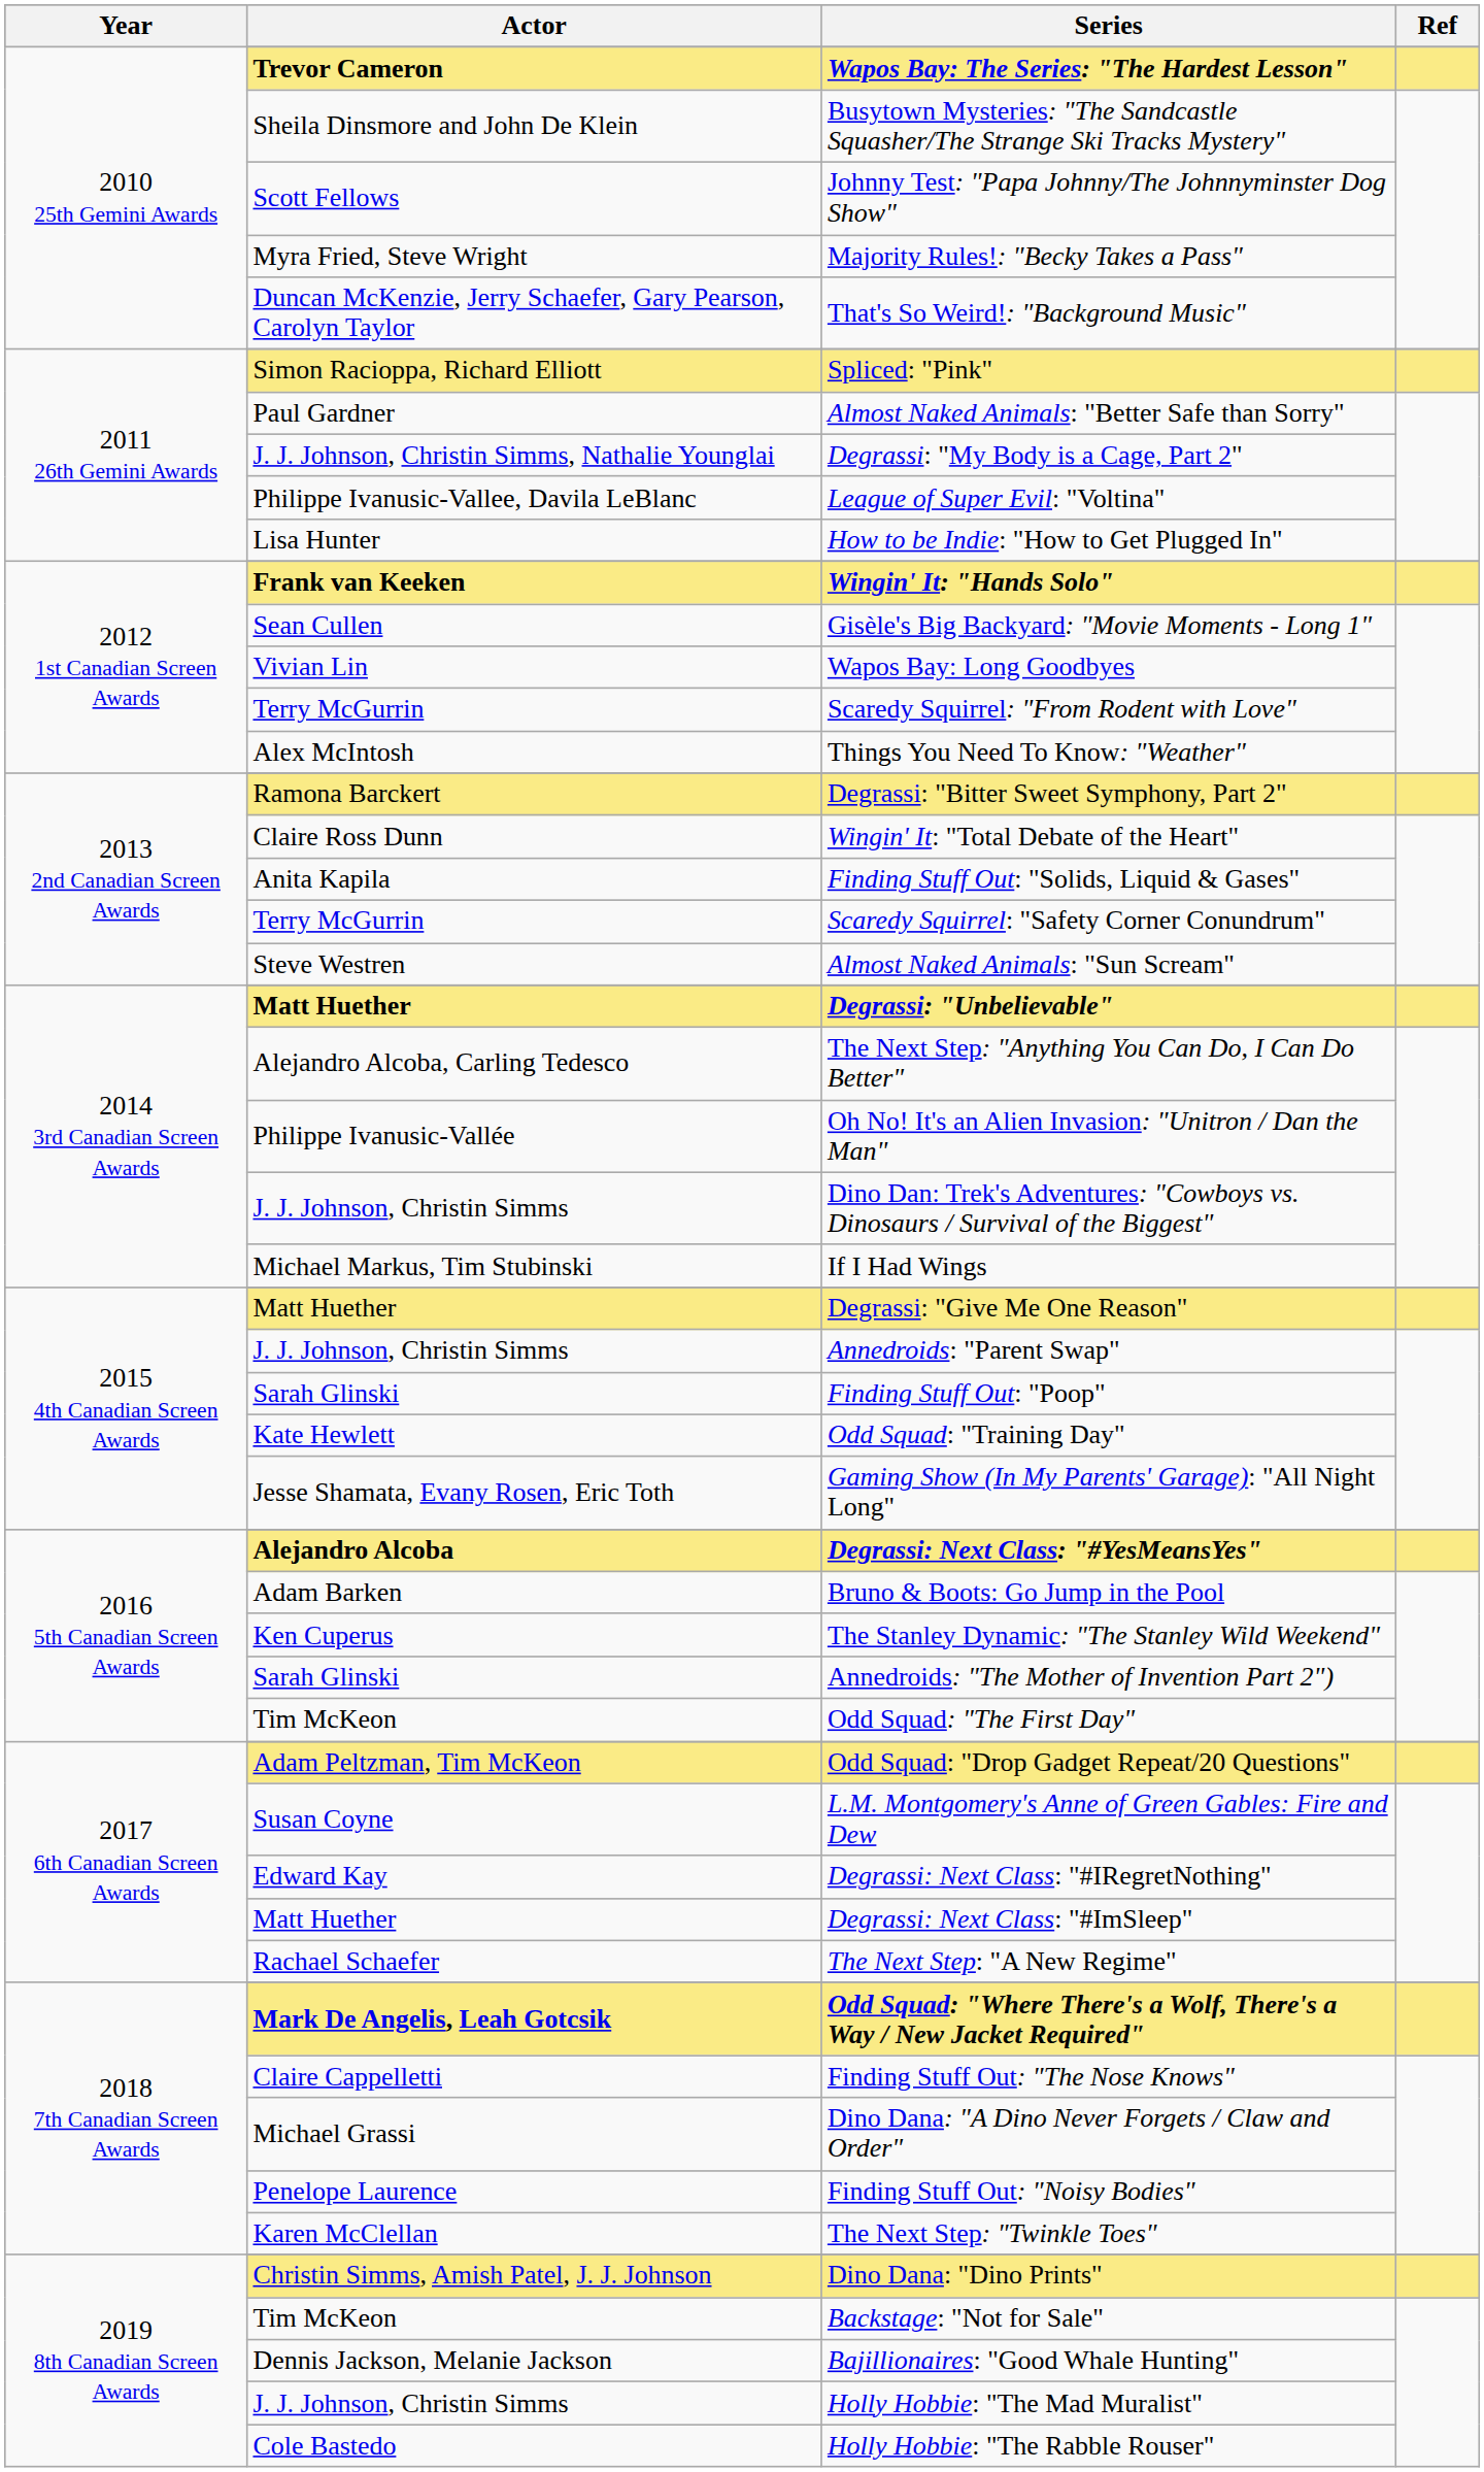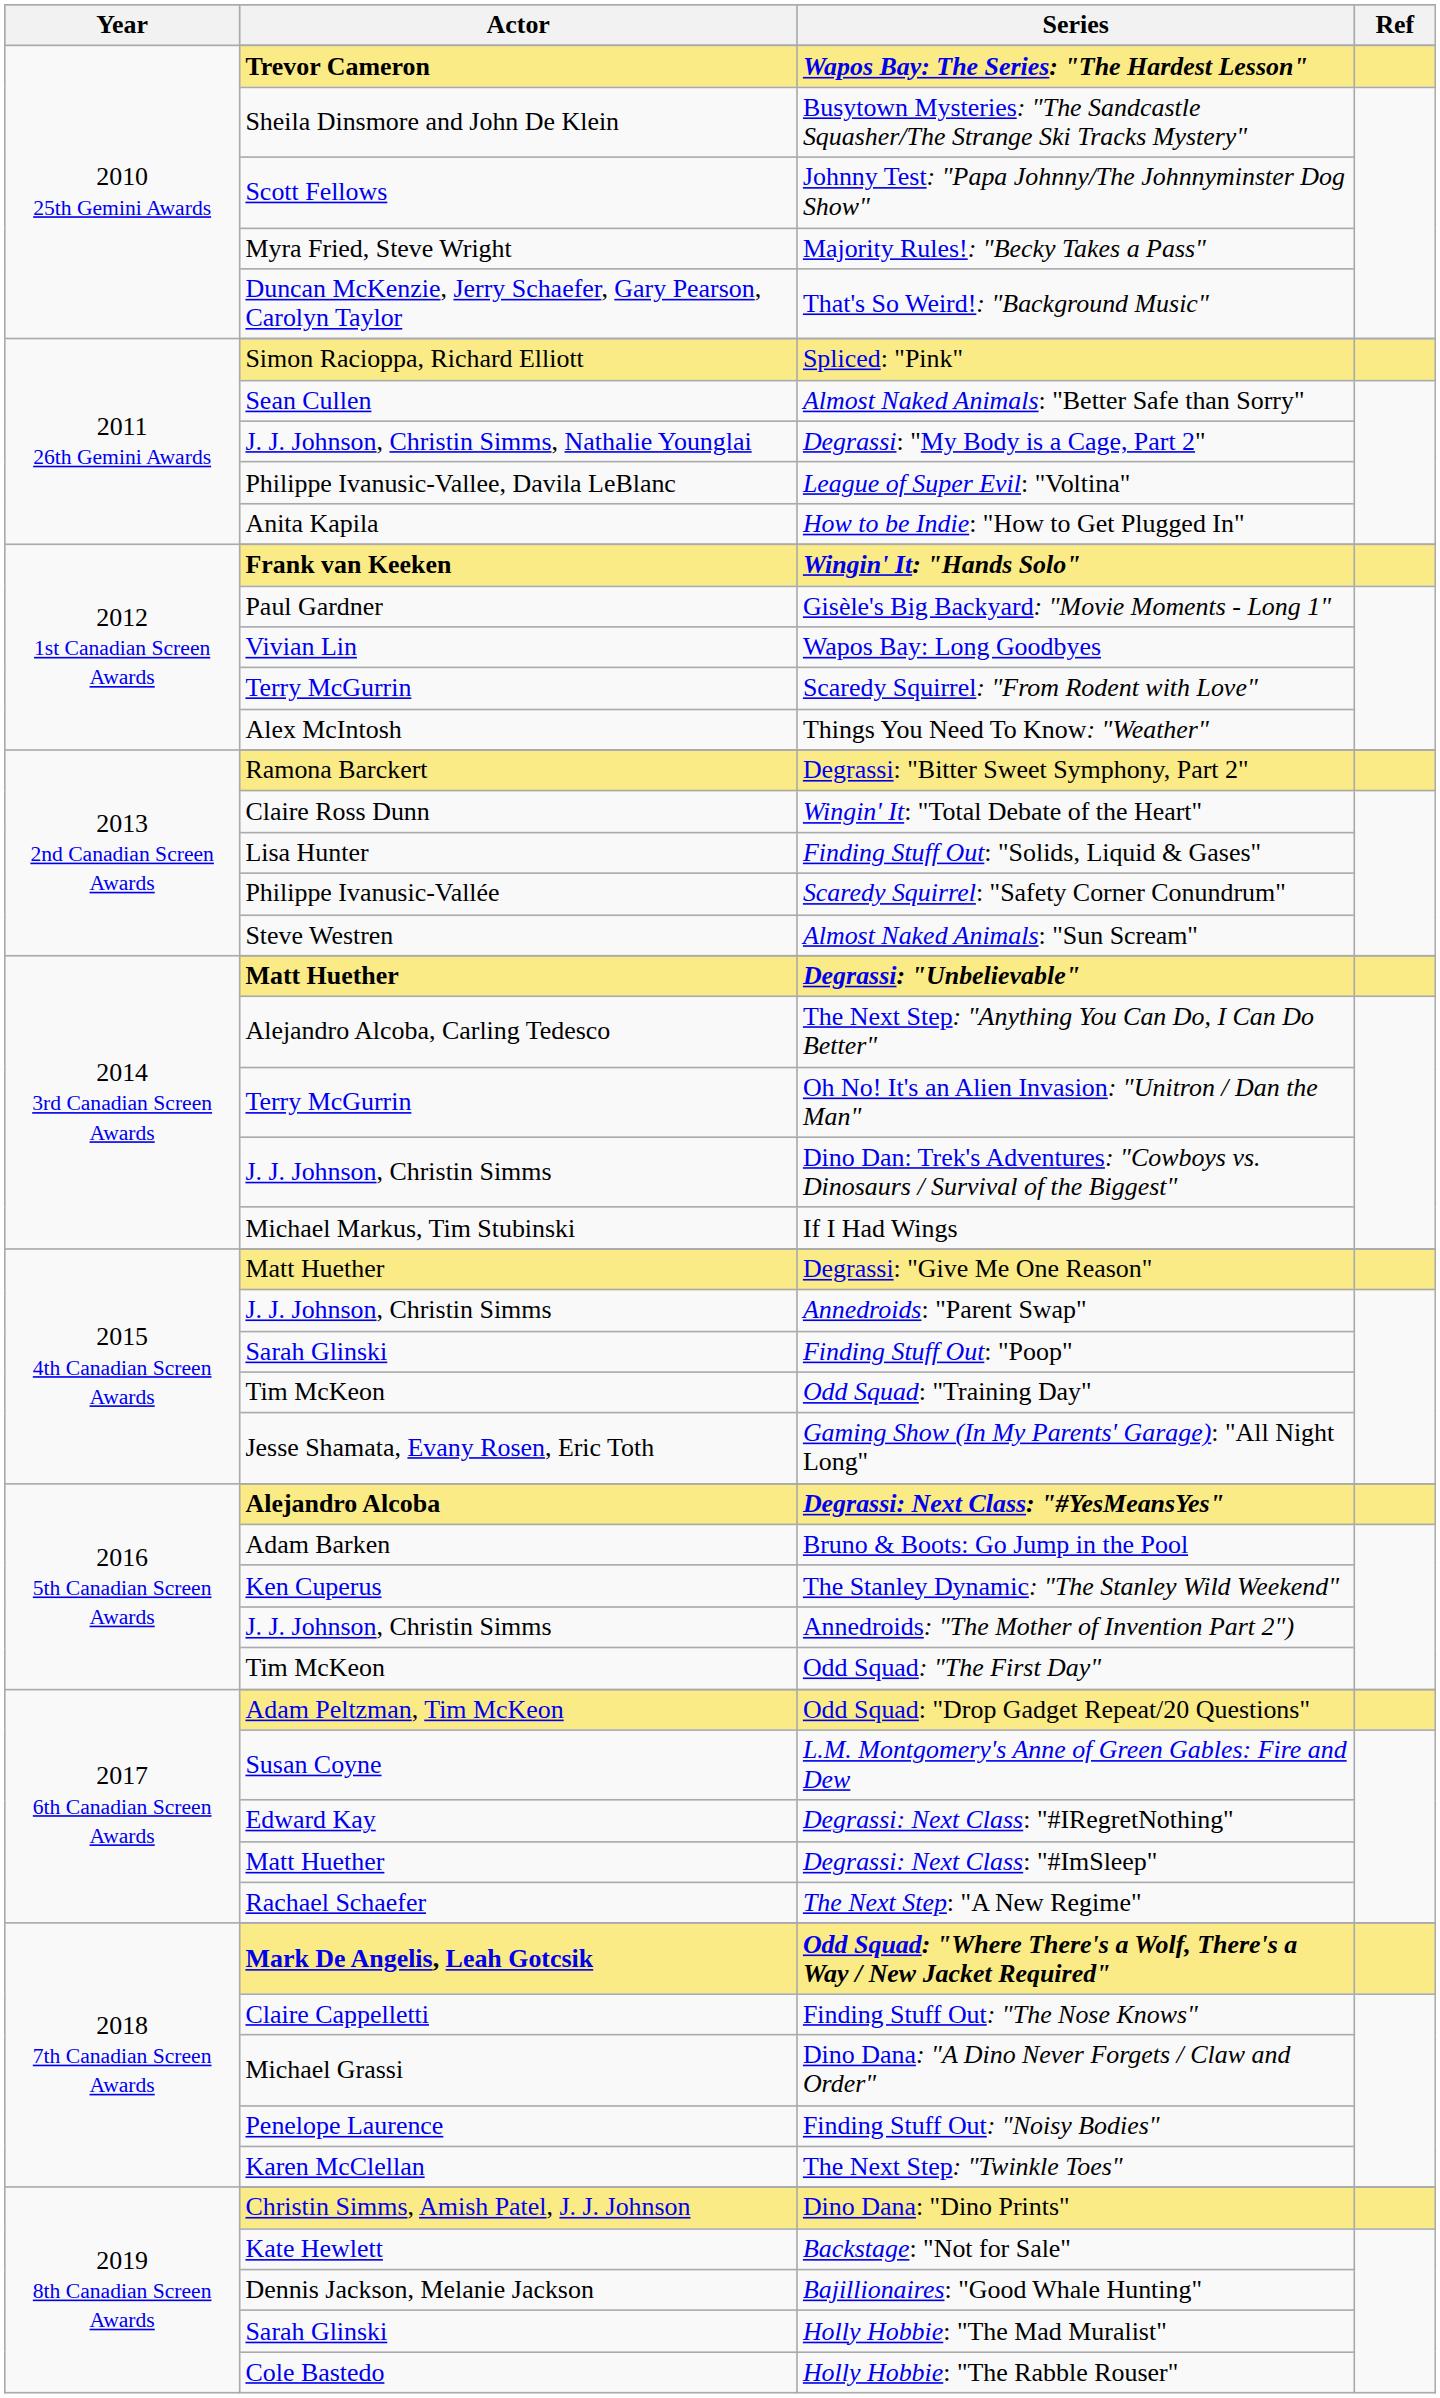Almost Naked Animals: "Better Safe than Sorry" | Actor: Paul Gardner -> Sean Cullen
How to be Indie: "How to Get Plugged In" | Actor: Lisa Hunter -> Anita Kapila
Gisèle's Big Backyard: "Movie Moments - Long 1" | Actor: Sean Cullen -> Paul Gardner
Finding Stuff Out: "Solids, Liquid & Gases" | Actor: Anita Kapila -> Lisa Hunter
Scaredy Squirrel: "Safety Corner Conundrum" | Actor: Terry McGurrin -> Philippe Ivanusic-Vallée
Oh No! It's an Alien Invasion: "Unitron / Dan the Man" | Actor: Philippe Ivanusic-Vallée -> Terry McGurrin
Odd Squad: "Training Day" | Actor: Kate Hewlett -> Tim McKeon
Annedroids: "The Mother of Invention Part 2") | Actor: Sarah Glinski -> J. J. Johnson, Christin Simms
Backstage: "Not for Sale" | Actor: Tim McKeon -> Kate Hewlett
Holly Hobbie: "The Mad Muralist" | Actor: J. J. Johnson, Christin Simms -> Sarah Glinski
